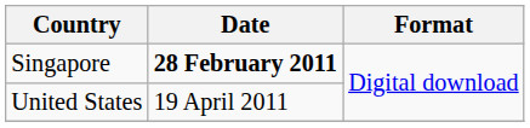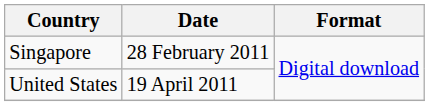Singapore | Date: bold -> normal
